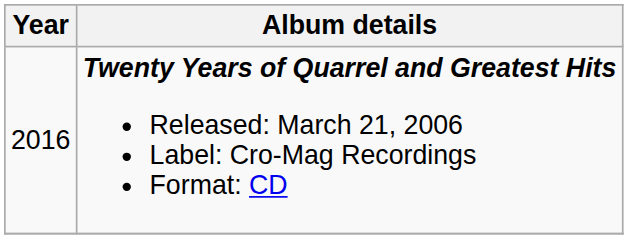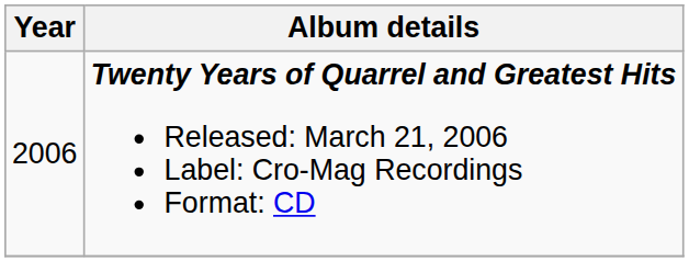row 2 | Year: 2016 -> 2006
